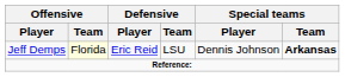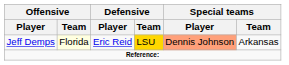Jeff Demps | Defensive / Team: no background -> gold background
Jeff Demps | Special teams / Player: no background -> lightsalmon background
Jeff Demps | Special teams / Team: bold -> normal
